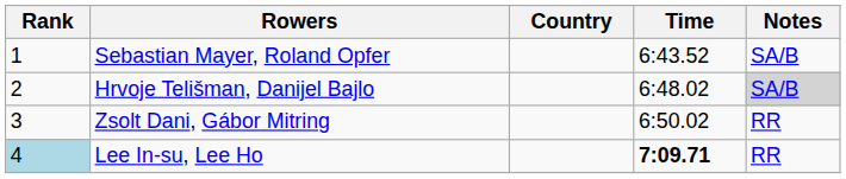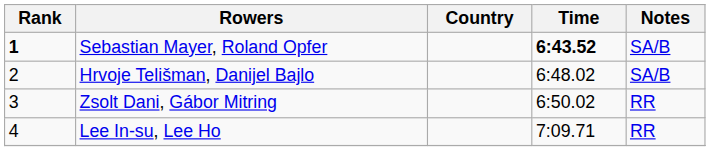Sebastian Mayer, Roland Opfer | Rank: normal -> bold
Sebastian Mayer, Roland Opfer | Time: normal -> bold
Hrvoje Telišman, Danijel Bajlo | Notes: lightgrey background -> no background
Lee In-su, Lee Ho | Rank: lightblue background -> no background
Lee In-su, Lee Ho | Time: bold -> normal
